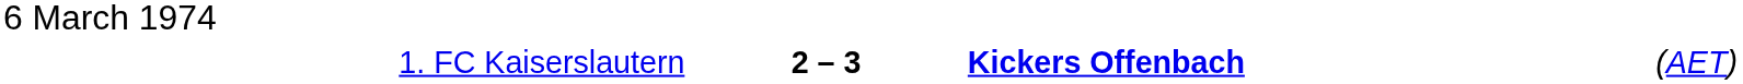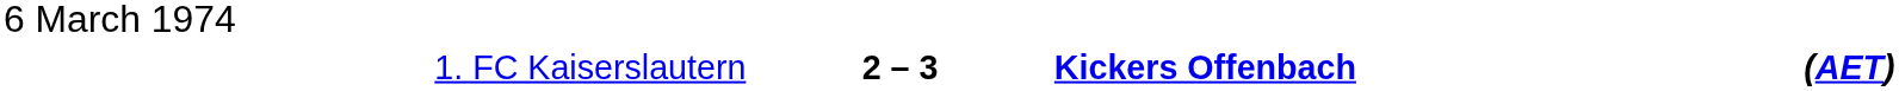1. FC Kaiserslautern | column 4: normal -> bold
